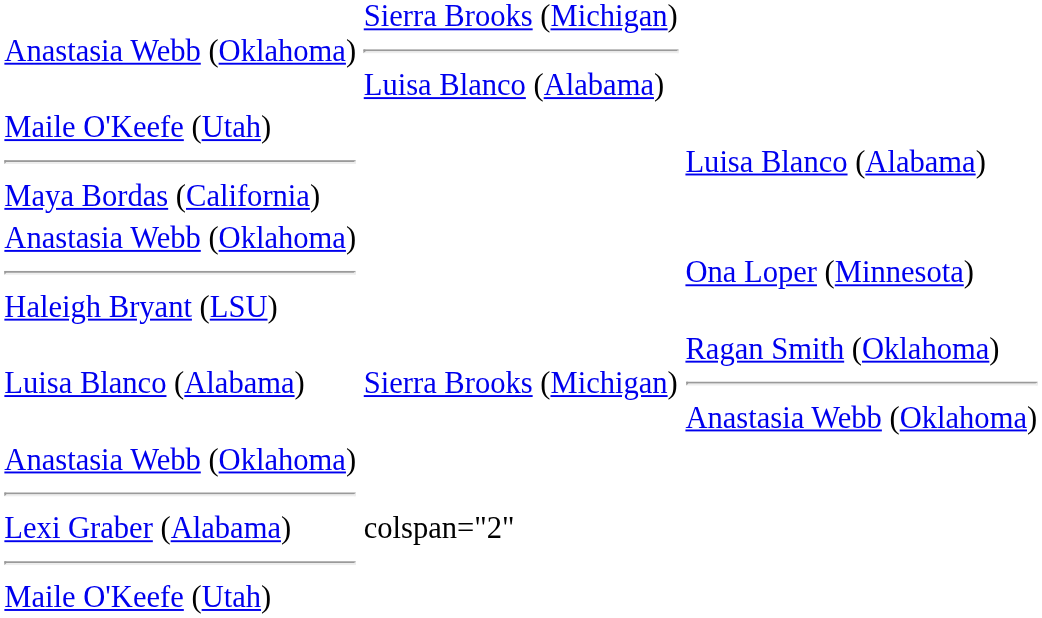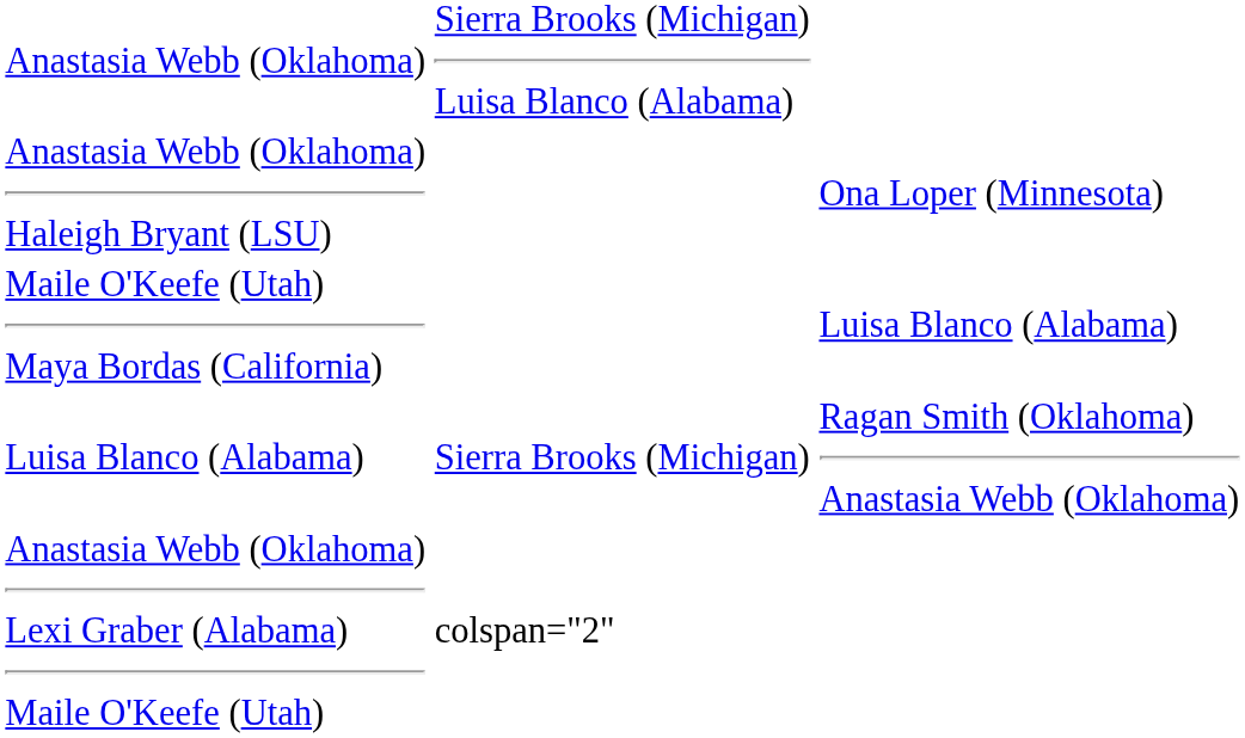rows swapped: Anastasia Webb (Oklahoma) Haleigh Bryant (LSU) <-> Maile O'Keefe (Utah) Maya Bordas (California)
